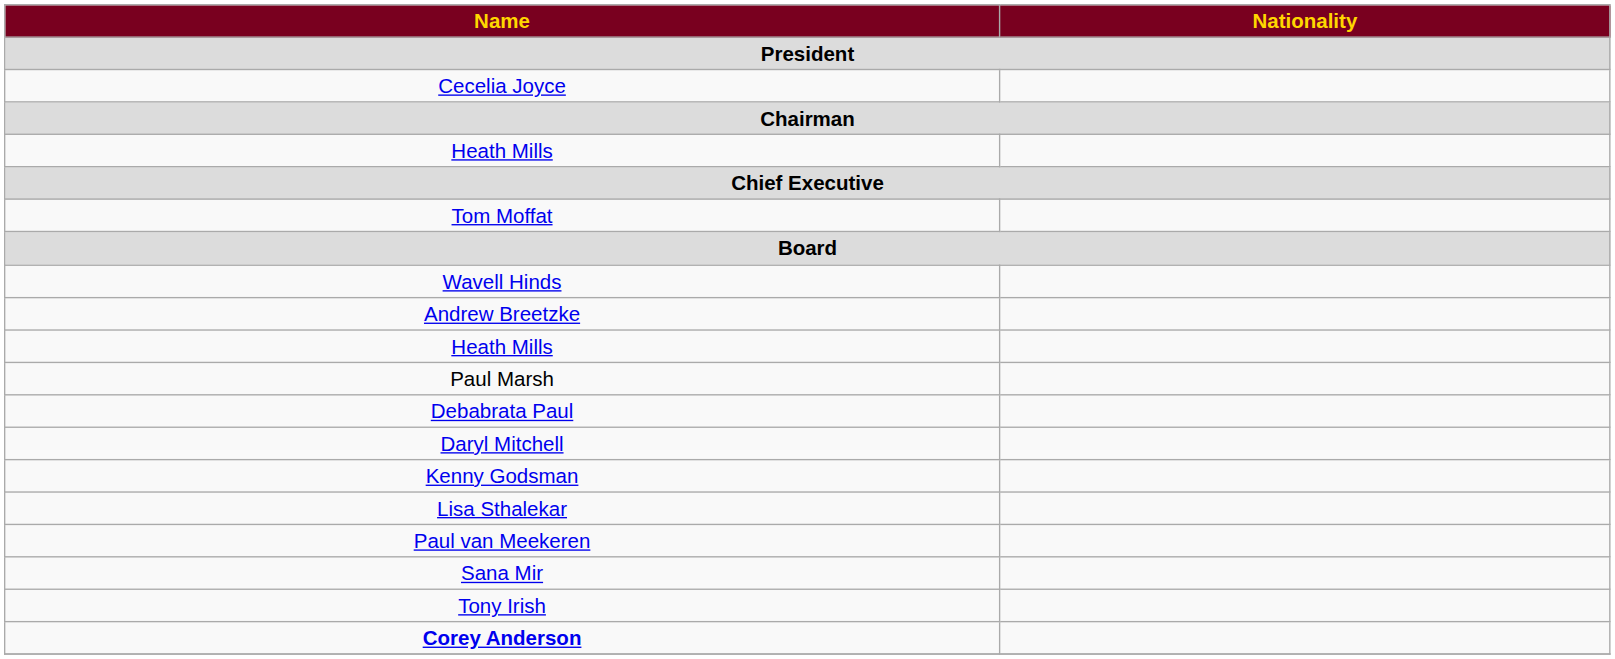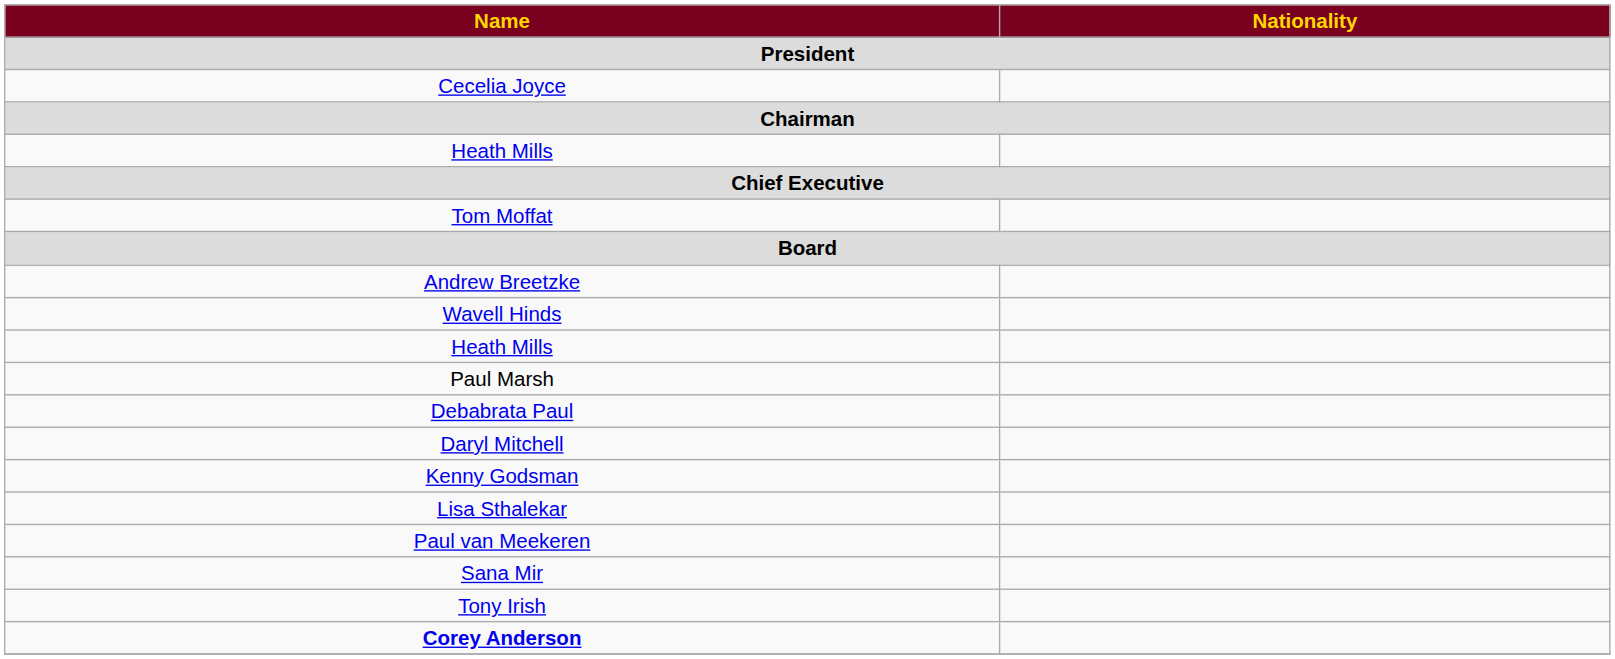row 9 | Name: Wavell Hinds -> Andrew Breetzke
row 10 | Name: Andrew Breetzke -> Wavell Hinds
